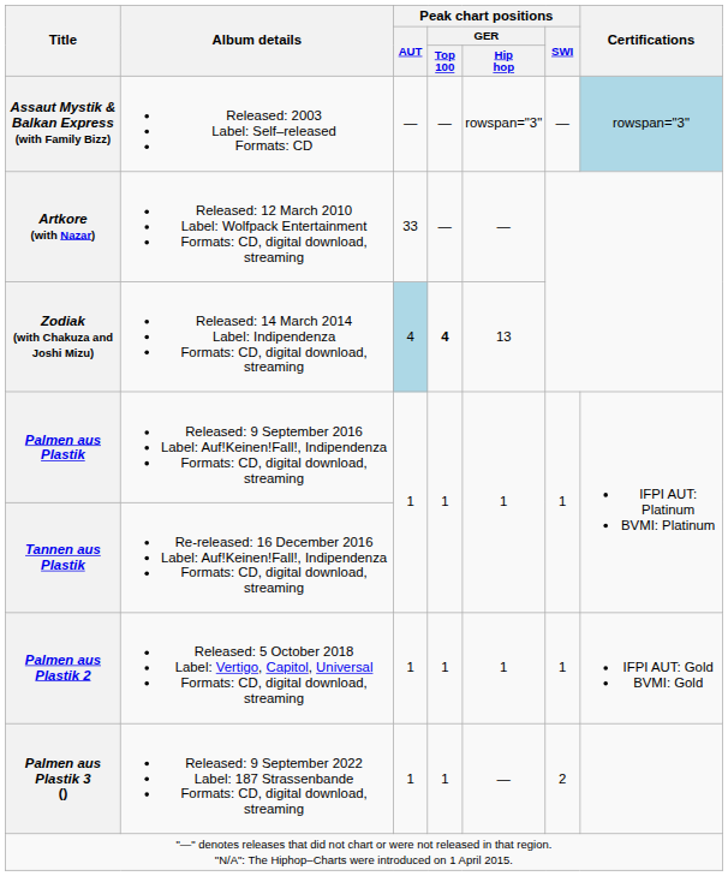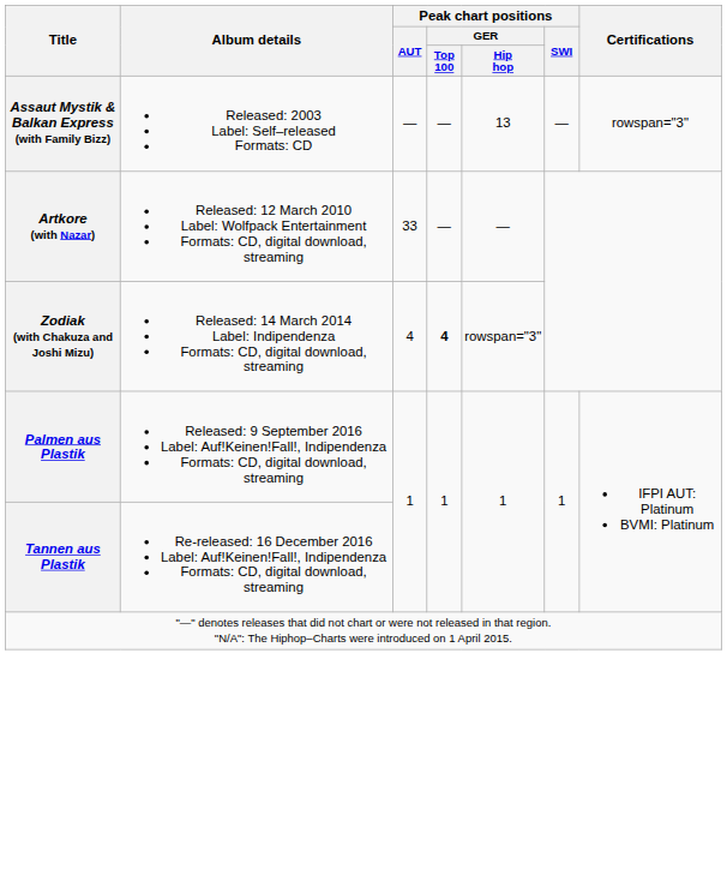Assaut Mystik & Balkan Express (with Family Bizz) | Peak chart positions / GER / Hip hop: rowspan="3" -> 13
Assaut Mystik & Balkan Express (with Family Bizz) | Certifications: lightblue background -> no background
Zodiak (with Chakuza and Joshi Mizu) | Peak chart positions / AUT: lightblue background -> no background
Zodiak (with Chakuza and Joshi Mizu) | Peak chart positions / GER / Hip hop: 13 -> rowspan="3"
- row: Palmen aus Plastik 2 | Released: 5 October 2018 Label: Vertigo, Capitol, Universal Formats: CD, digital download, streaming | 1 | 1 | 1 | 1 | IFPI AUT: Gold BVMI: Gold
- row: Palmen aus Plastik 3 () | Released: 9 September 2022 Label: 187 Strassenbande Formats: CD, digital download, streaming | 1 | 1 | — | 2
